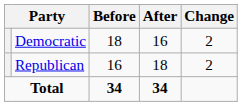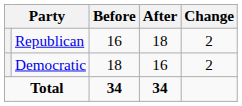rows swapped: Republican <-> Democratic
